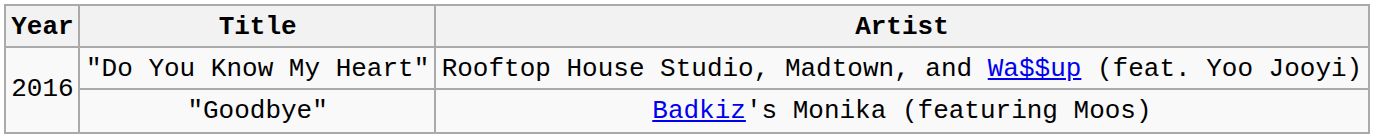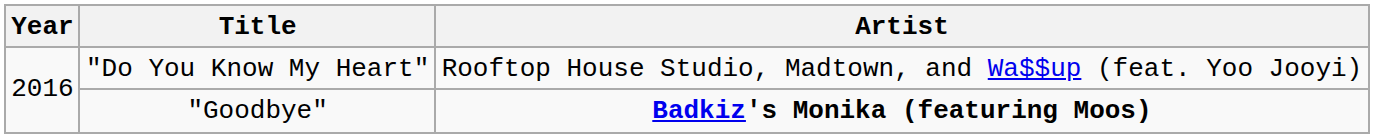"Goodbye" | Artist: normal -> bold
